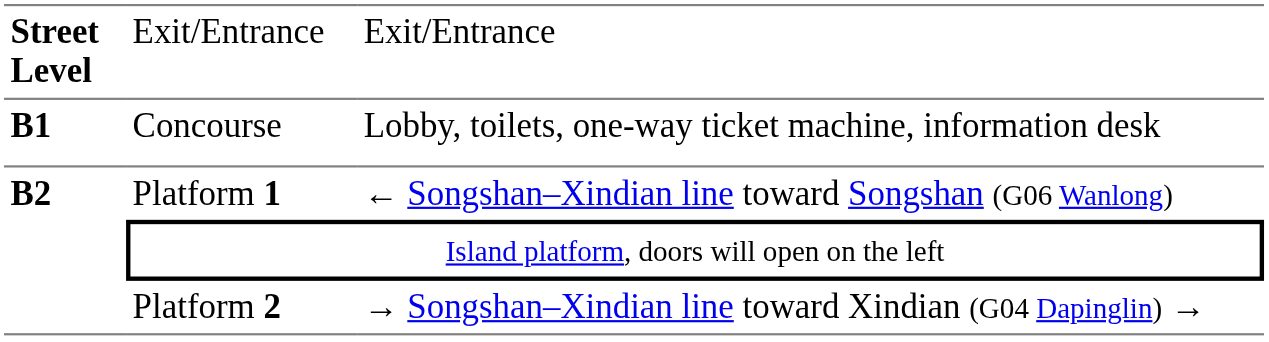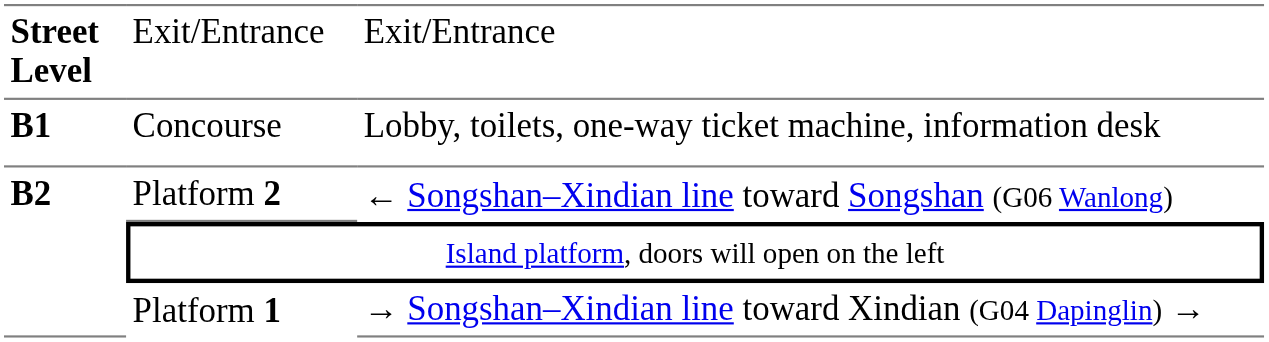← Songshan–Xindian line toward Songshan (G06 Wanlong) | column 2: Platform 1 -> Platform 2
→ Songshan–Xindian line toward Xindian (G04 Dapinglin) → | column 2: Platform 2 -> Platform 1
